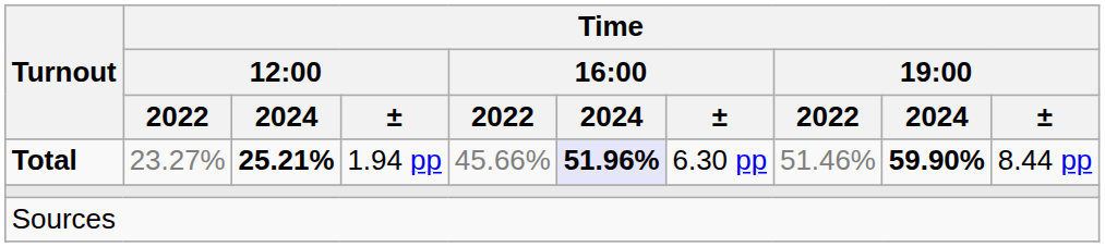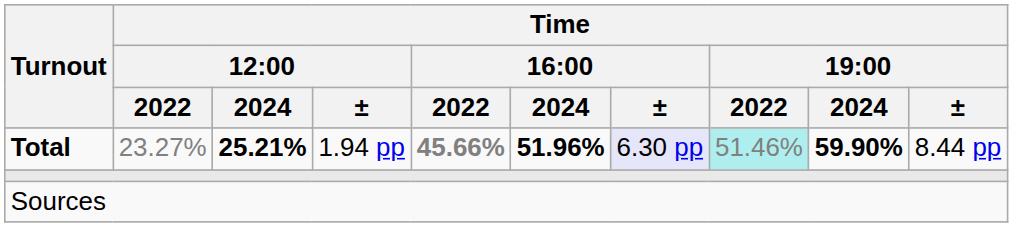Total | Time / 16:00 / 2022: normal -> bold
Total | Time / 16:00 / 2024: lavender background -> no background
Total | Time / 16:00 / ±: no background -> lavender background
Total | Time / 19:00 / 2022: no background -> paleturquoise background
